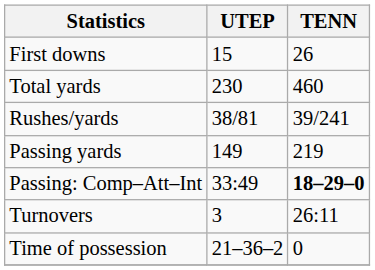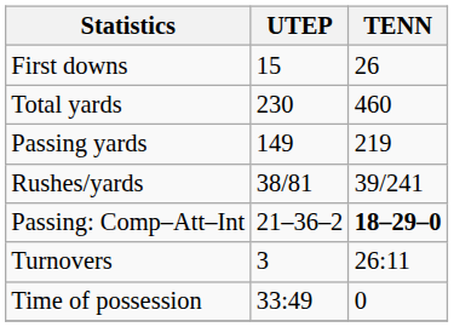rows swapped: Rushes/yards <-> Passing yards
Passing: Comp–Att–Int | UTEP: 33:49 -> 21–36–2
Time of possession | UTEP: 21–36–2 -> 33:49
